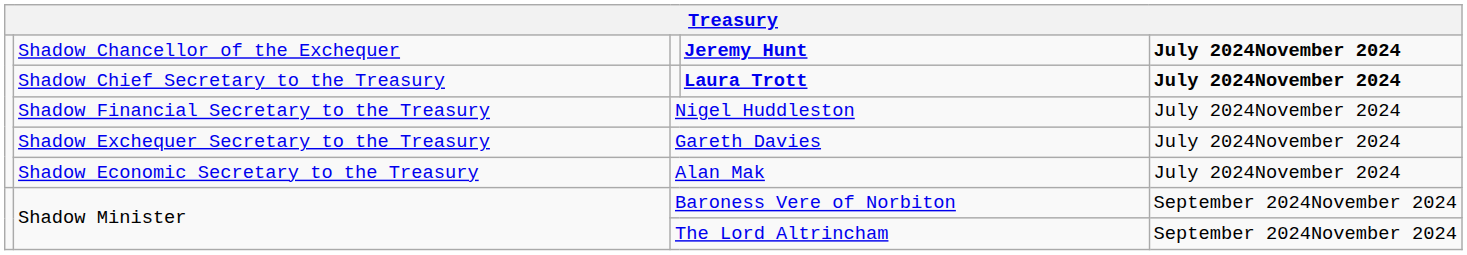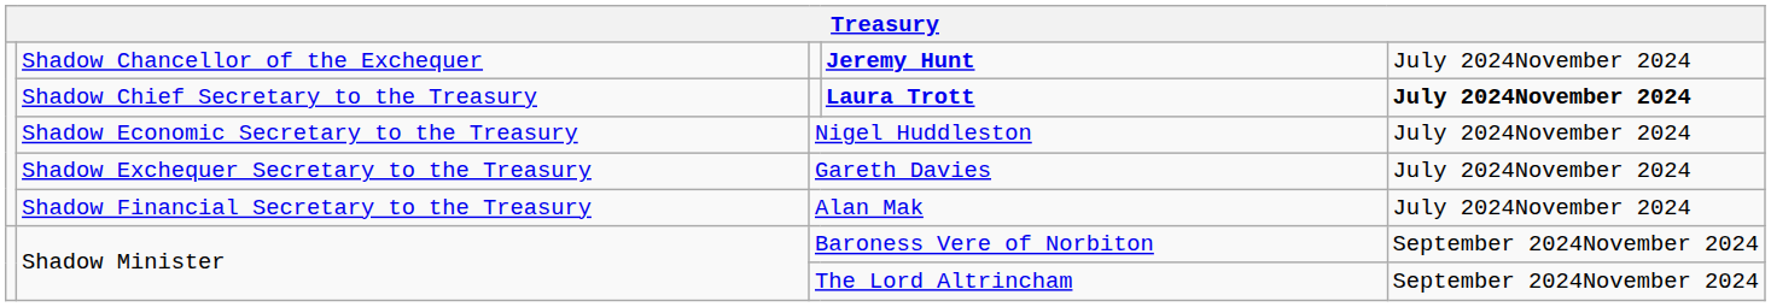Jeremy Hunt | column 5: bold -> normal
Nigel Huddleston | column 2: Shadow Financial Secretary to the Treasury -> Shadow Economic Secretary to the Treasury
Alan Mak | column 2: Shadow Economic Secretary to the Treasury -> Shadow Financial Secretary to the Treasury
